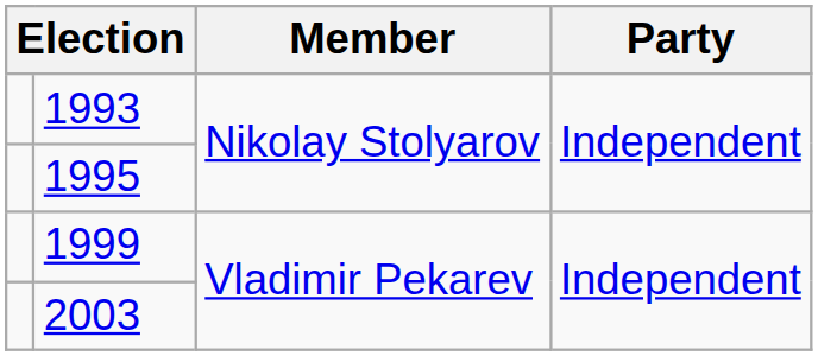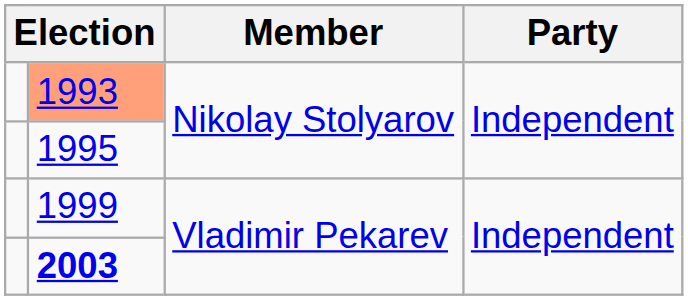1993 | column 2: no background -> lightsalmon background
2003 | column 2: normal -> bold
